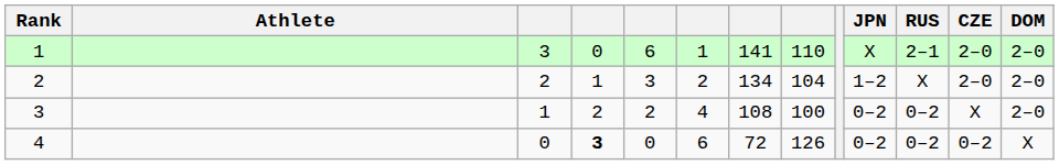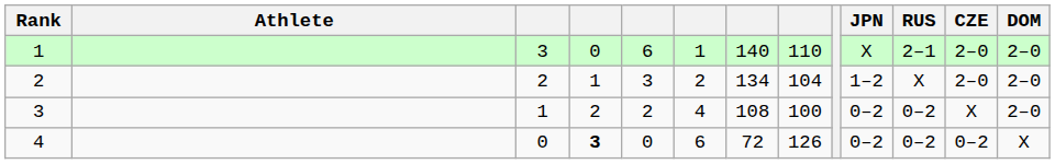row 2 | column 7: 141 -> 140
